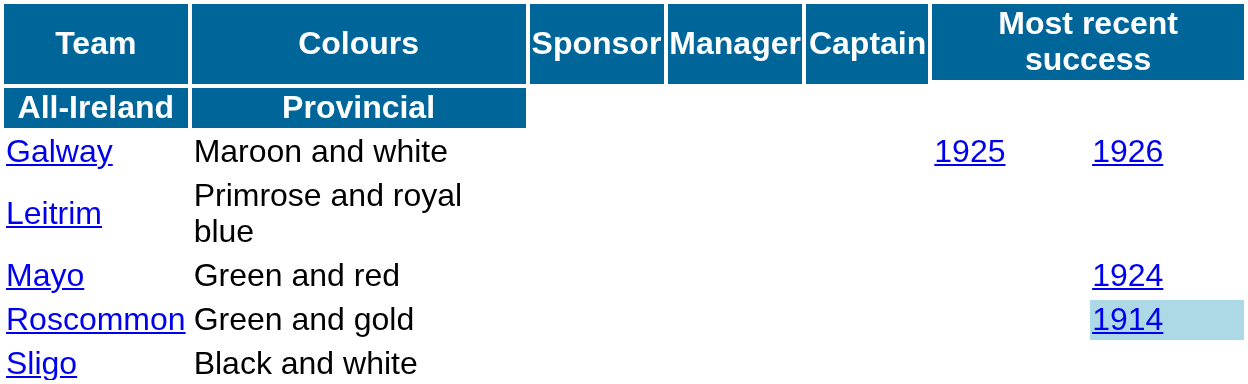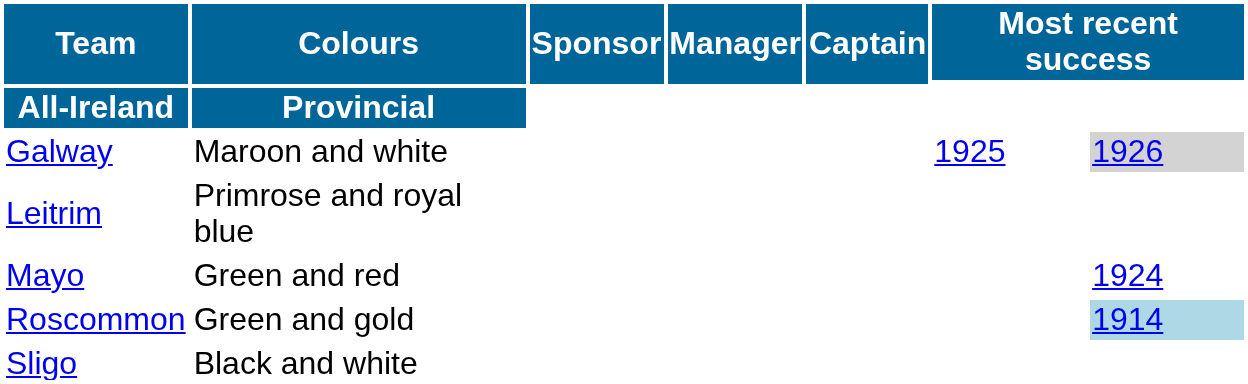Galway | column 7: no background -> lightgrey background
